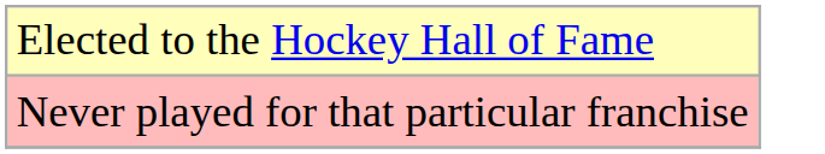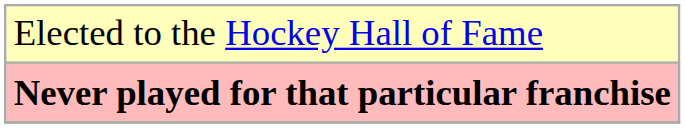row 2 | column 1: normal -> bold
